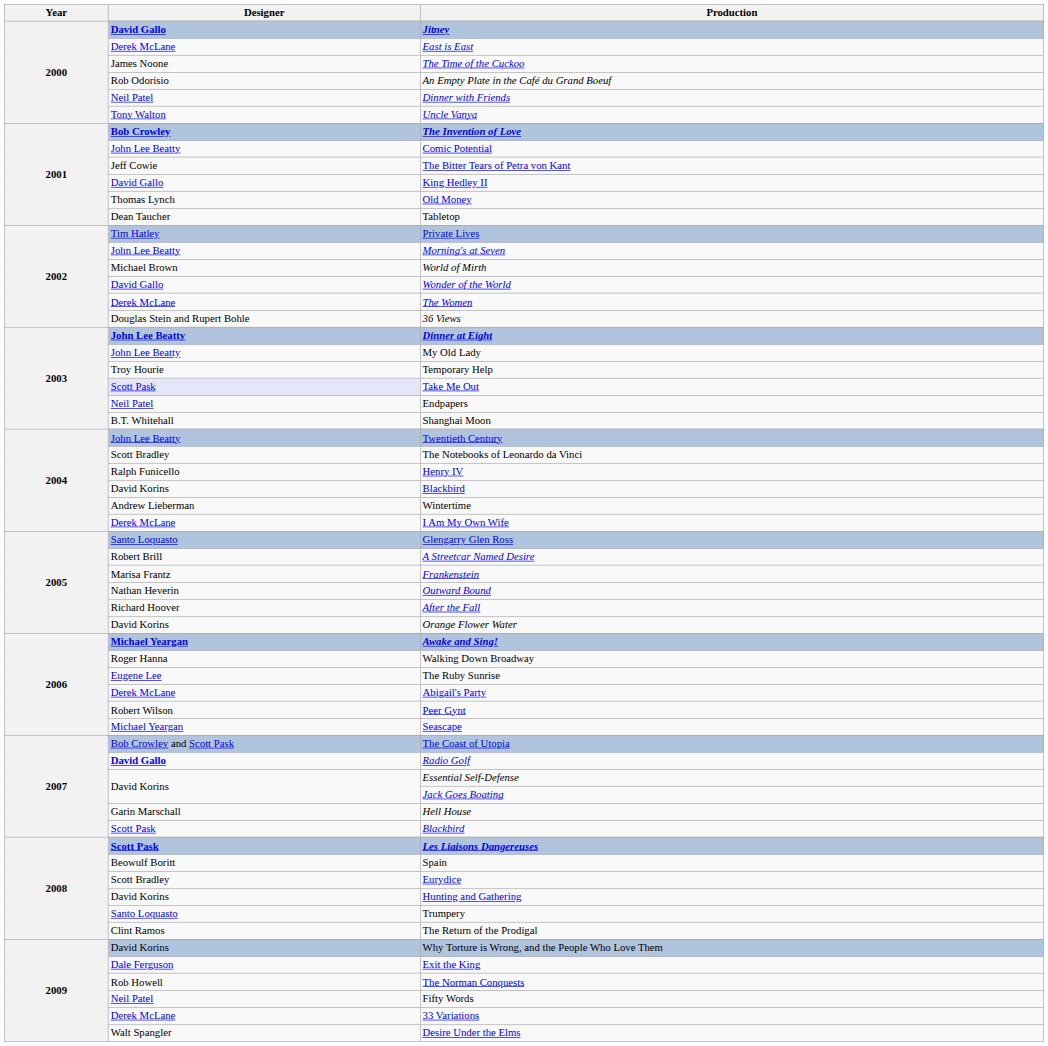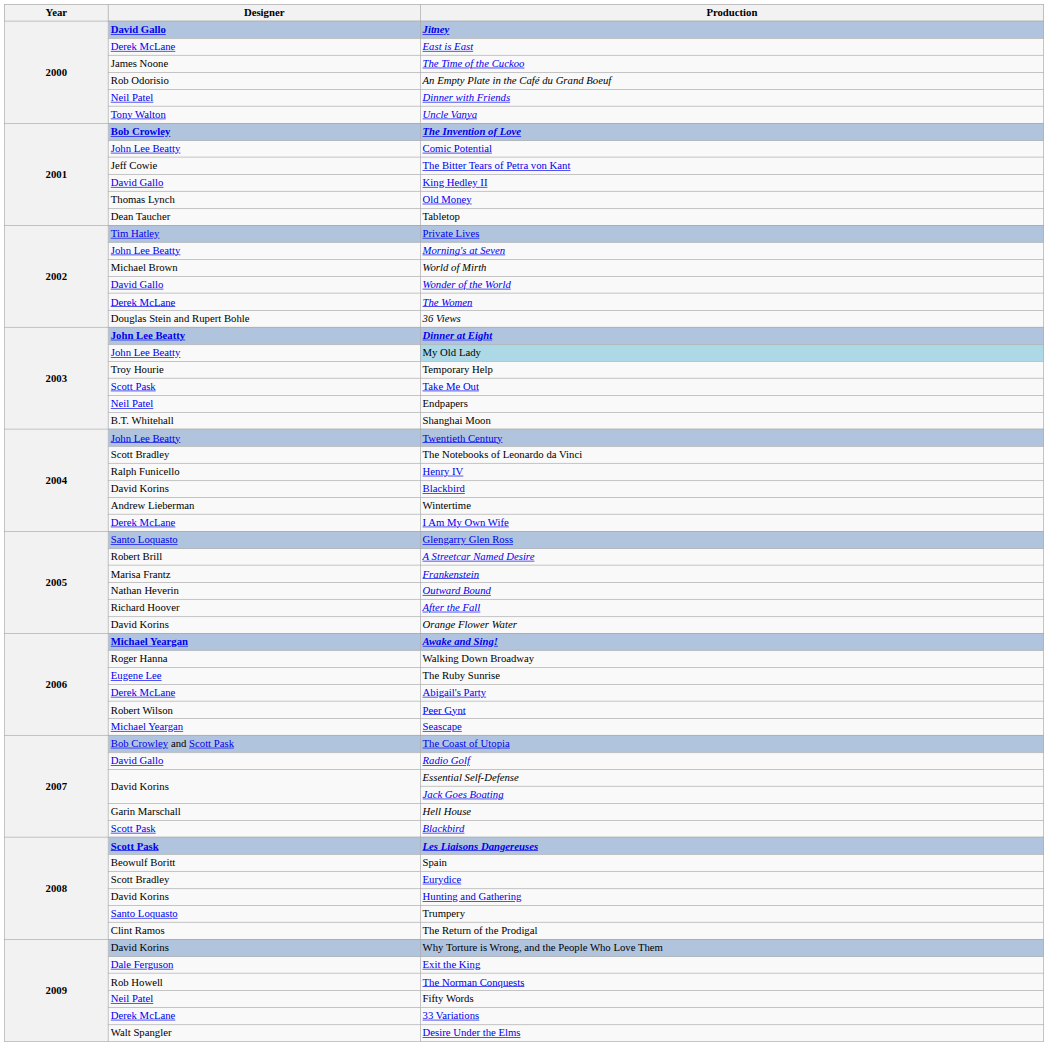My Old Lady | Production: no background -> lightblue background
Take Me Out | Designer: lavender background -> no background
Radio Golf | Designer: bold -> normal
